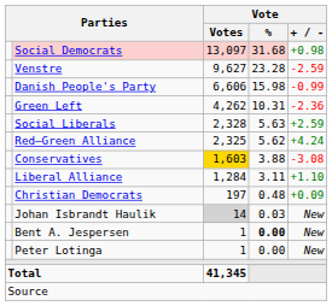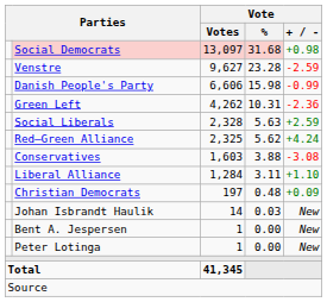Conservatives | Vote / Votes: gold background -> no background
Johan Isbrandt Haulik | Vote / Votes: lightgrey background -> no background
Bent A. Jespersen | Vote / %: bold -> normal
